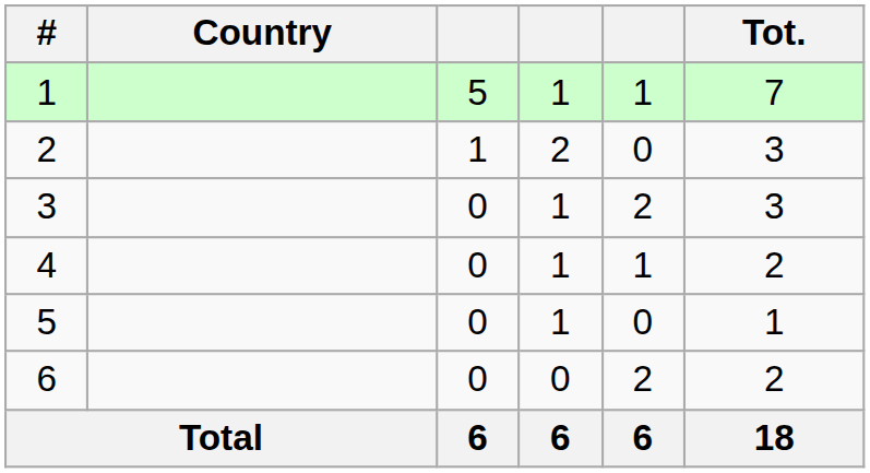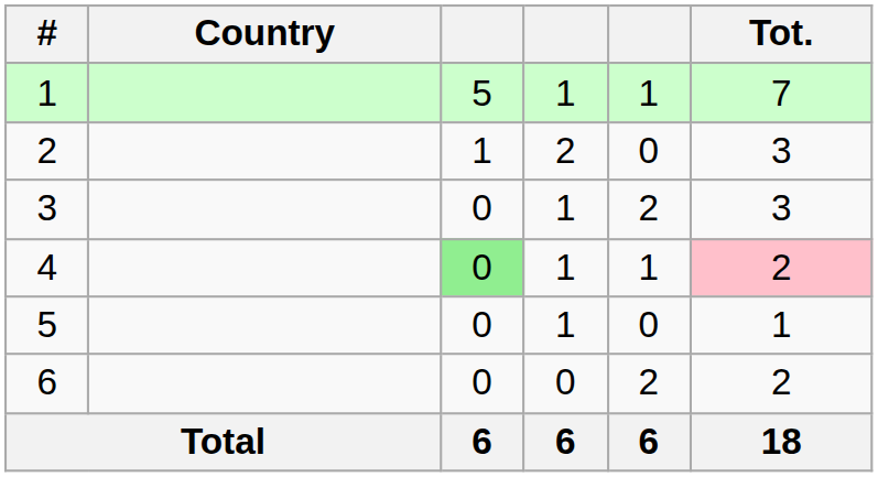4 | column 3: no background -> lightgreen background
4 | Tot.: no background -> pink background
